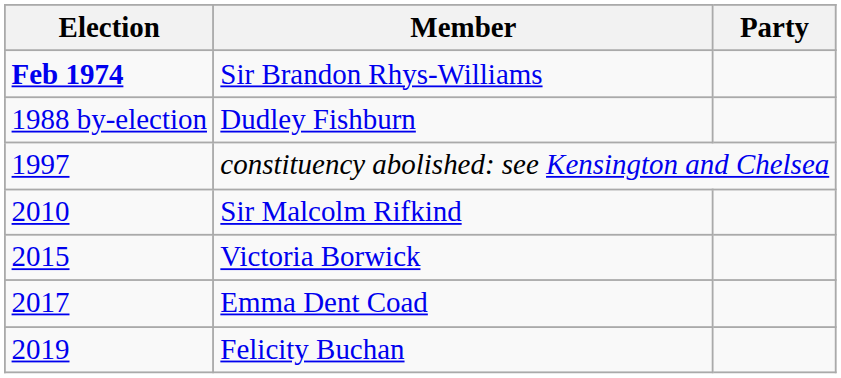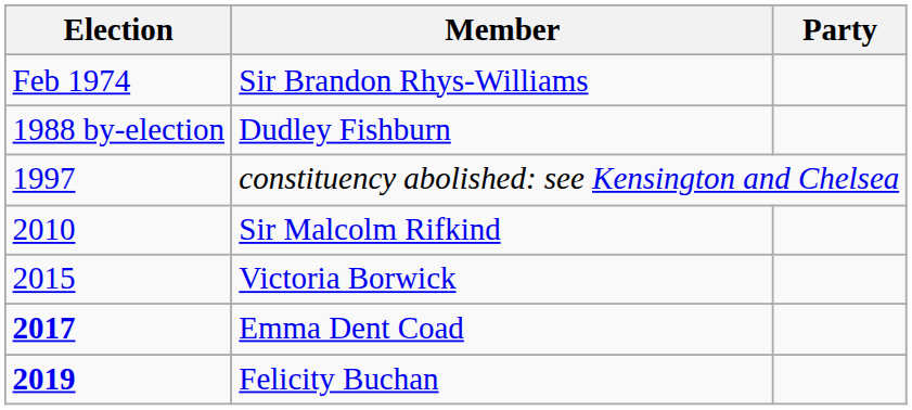Sir Brandon Rhys-Williams | Election: bold -> normal
Emma Dent Coad | Election: normal -> bold
Felicity Buchan | Election: normal -> bold
